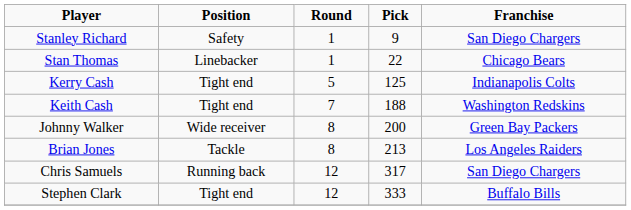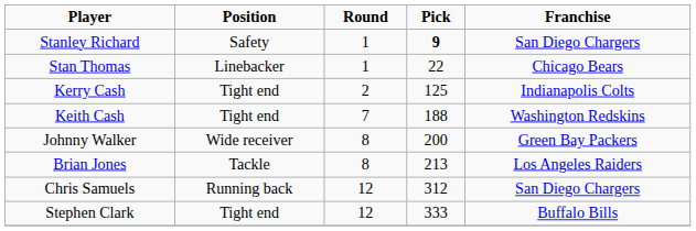Stanley Richard | Pick: normal -> bold
Kerry Cash | Round: 5 -> 2
Chris Samuels | Pick: 317 -> 312
